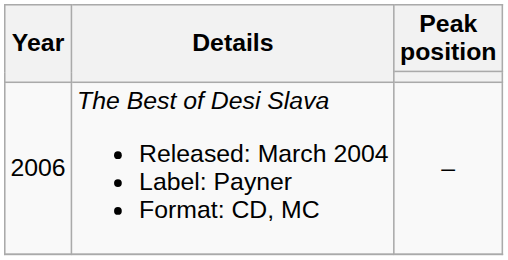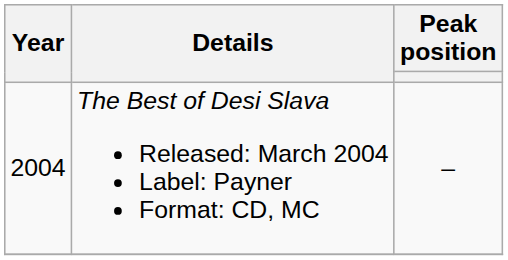row 3 | Year: 2006 -> 2004
